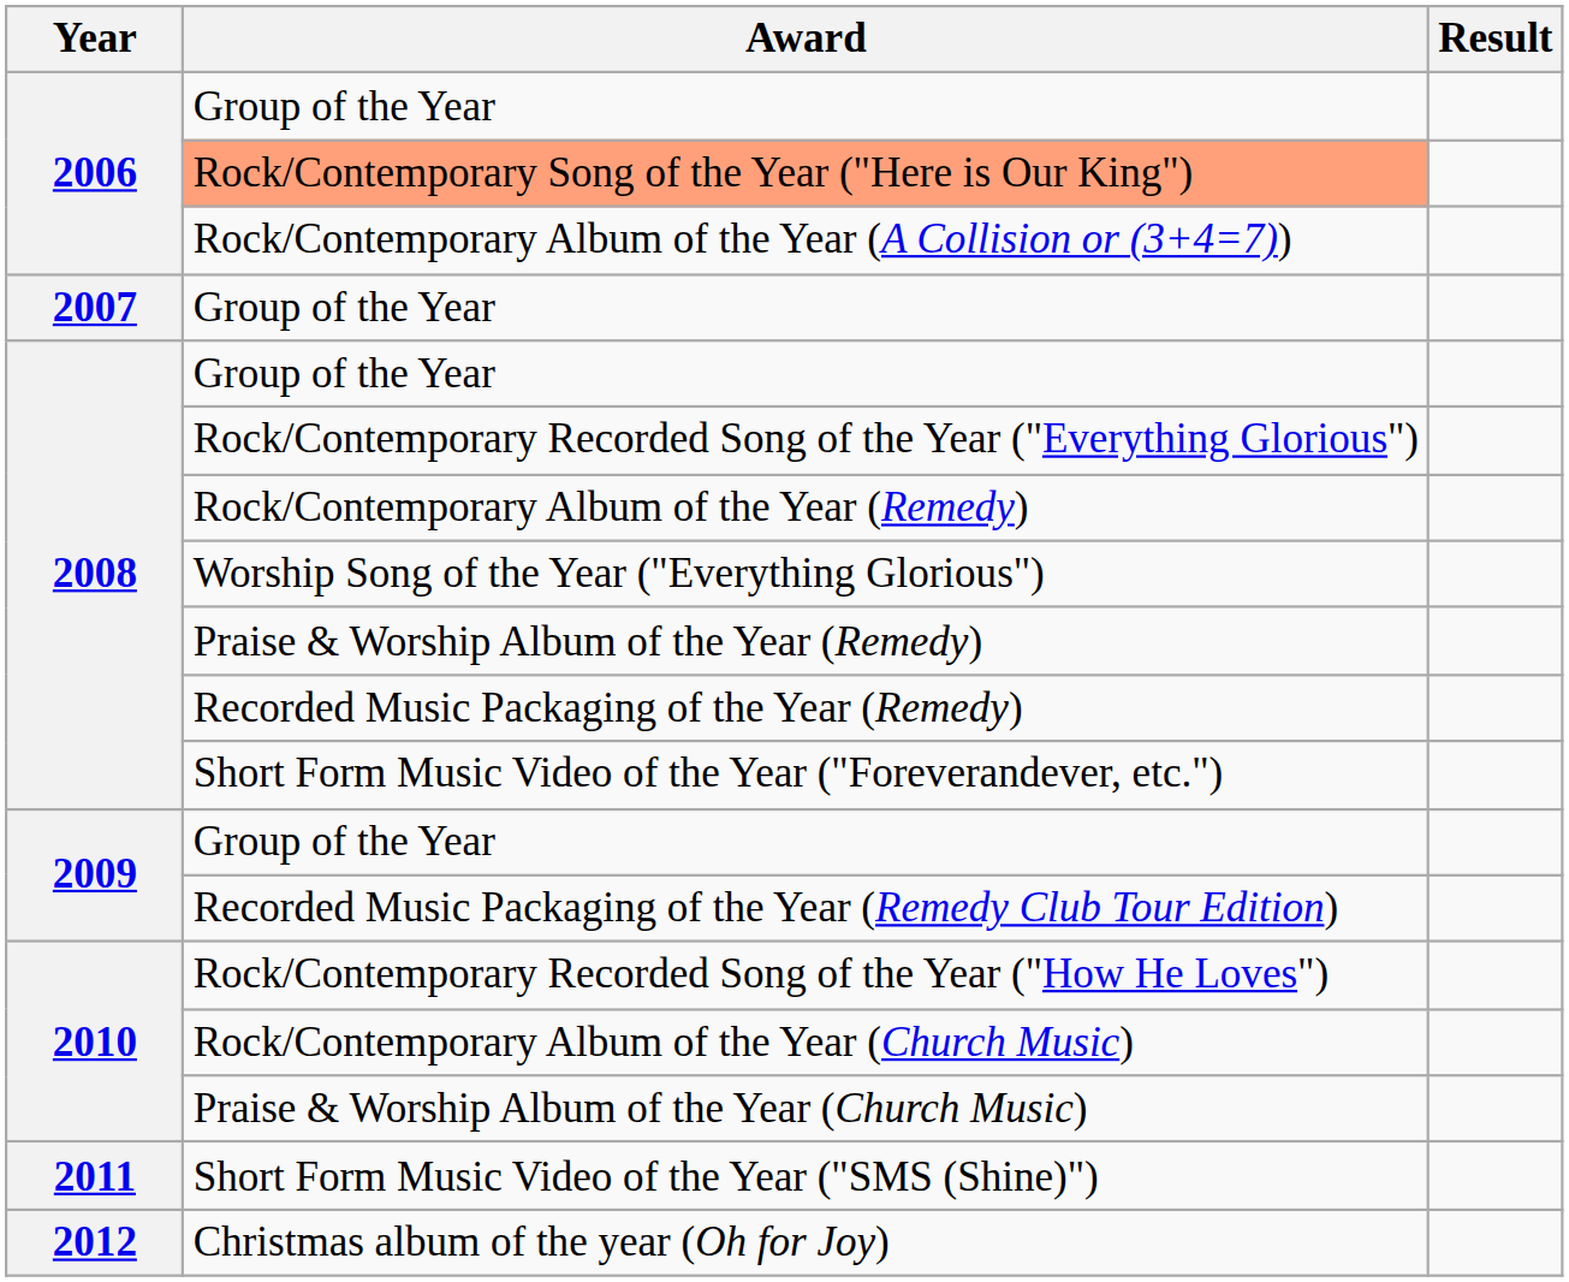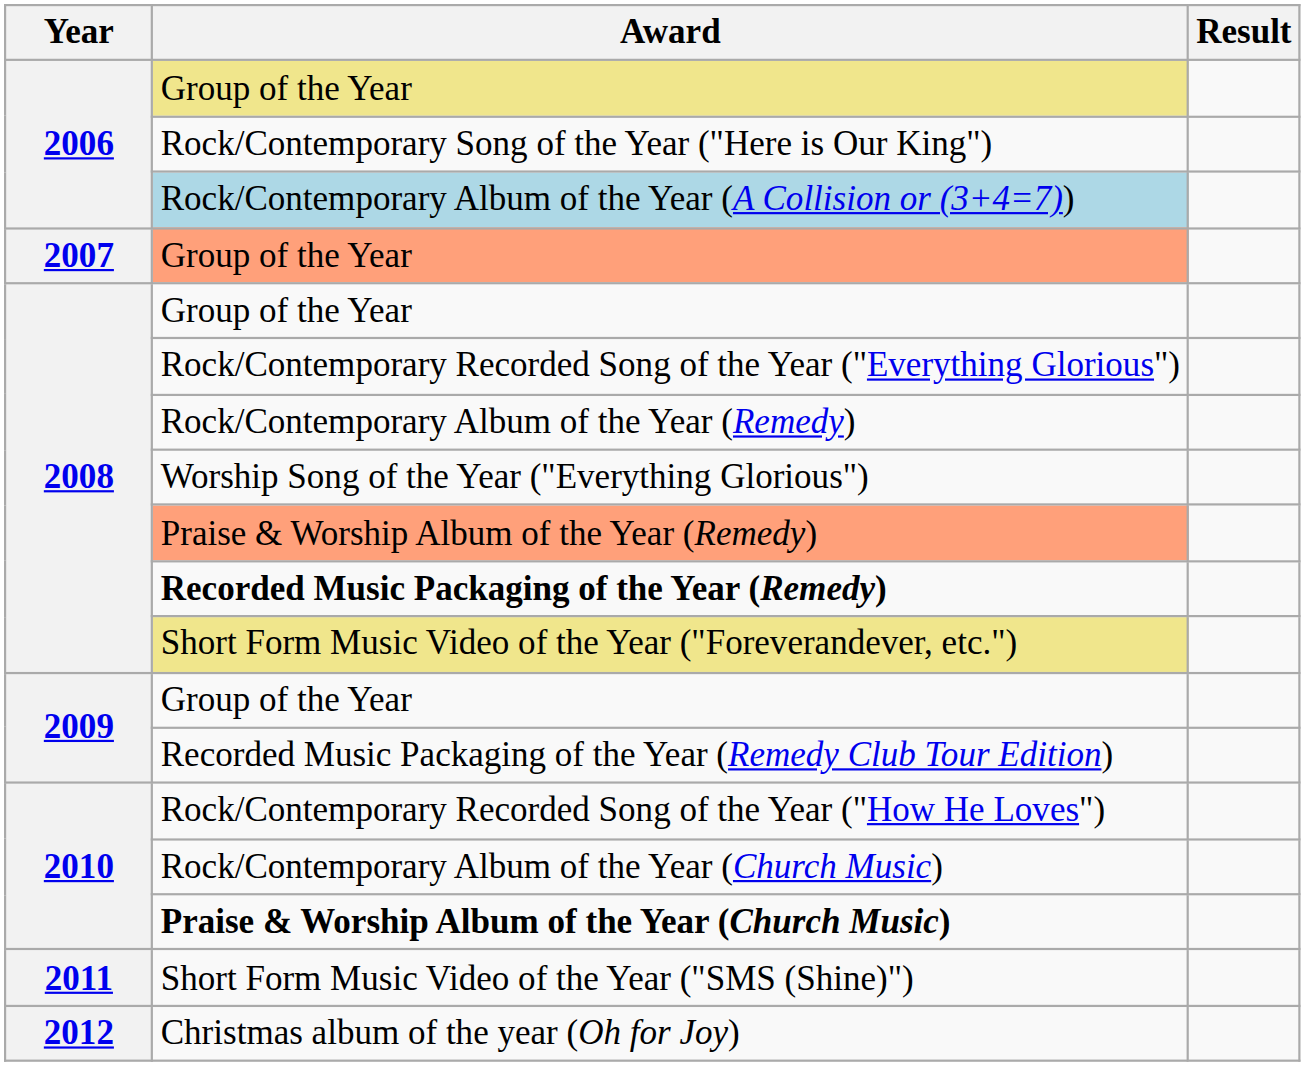2006 / Group of the Year | Award: no background -> khaki background
Rock/Contemporary Song of the Year ("Here is Our King") | Award: lightsalmon background -> no background
Rock/Contemporary Album of the Year (A Collision or (3+4=7)) | Award: no background -> lightblue background
2007 / Group of the Year | Award: no background -> lightsalmon background
Praise & Worship Album of the Year (Remedy) | Award: no background -> lightsalmon background
Recorded Music Packaging of the Year (Remedy) | Award: normal -> bold
Short Form Music Video of the Year ("Foreverandever, etc.") | Award: no background -> khaki background
Praise & Worship Album of the Year (Church Music) | Award: normal -> bold
